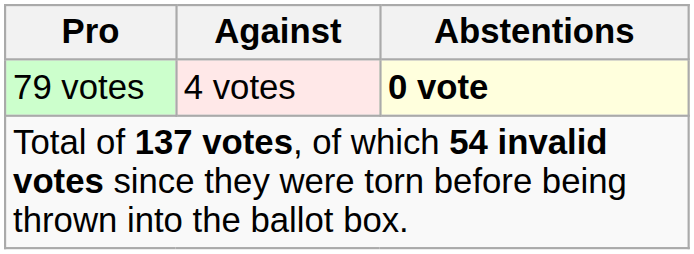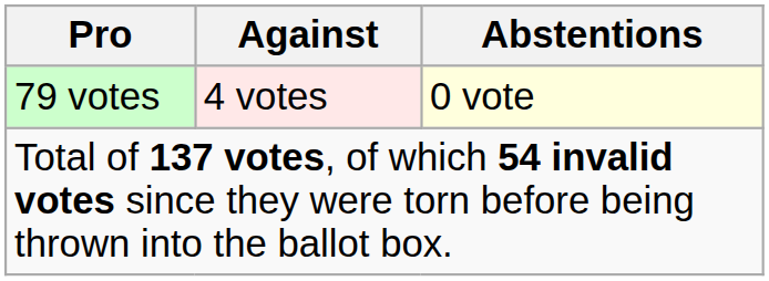79 votes | Abstentions: bold -> normal
